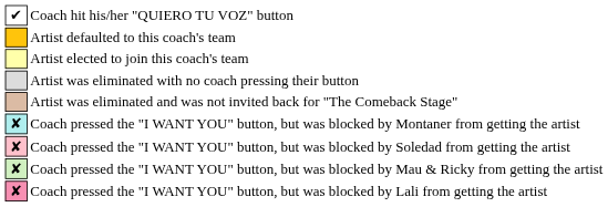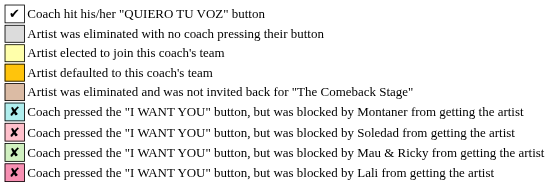rows swapped: Artist defaulted to this coach's team <-> Artist was eliminated with no coach pressing their button
